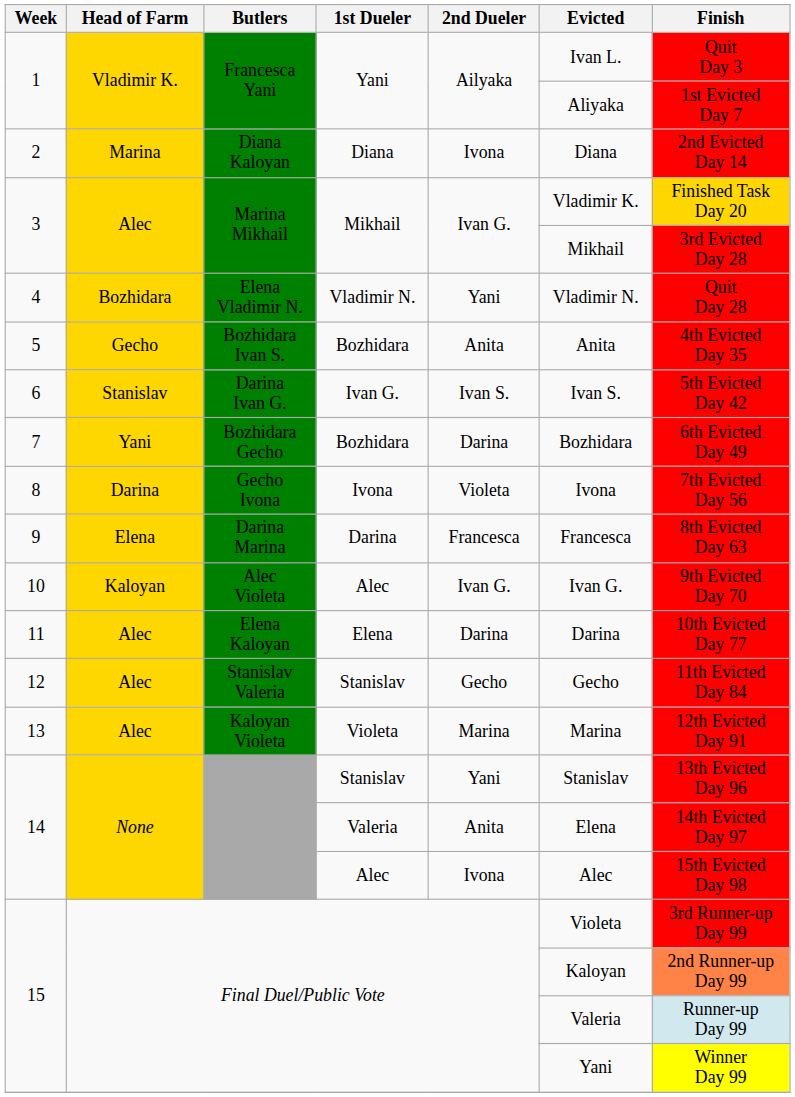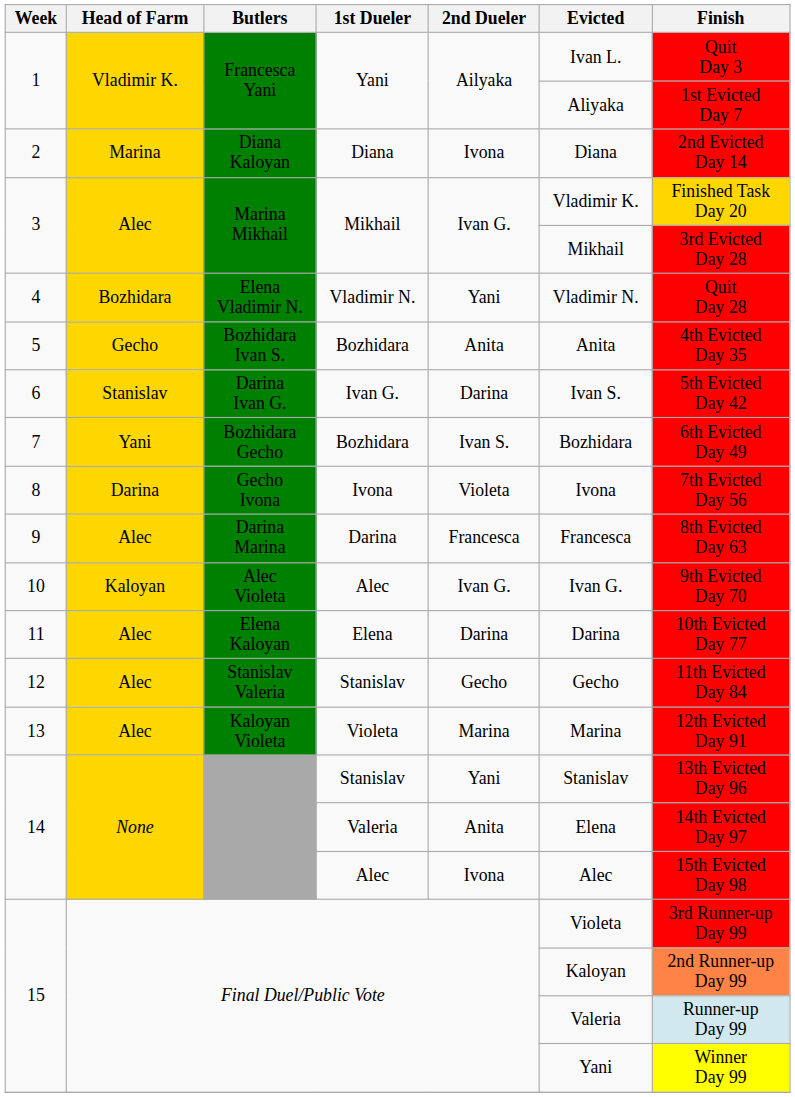6 | 2nd Dueler: Ivan S. -> Darina
7 | 2nd Dueler: Darina -> Ivan S.
9 | Head of Farm: Elena -> Alec
